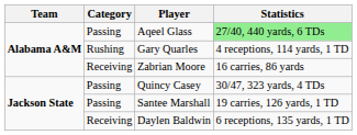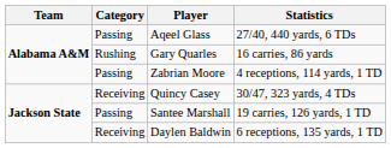Aqeel Glass | Statistics: lightgreen background -> no background
Gary Quarles | Statistics: 4 receptions, 114 yards, 1 TD -> 16 carries, 86 yards
Zabrian Moore | Category: Receiving -> Passing
Zabrian Moore | Statistics: 16 carries, 86 yards -> 4 receptions, 114 yards, 1 TD
Quincy Casey | Category: Passing -> Receiving
